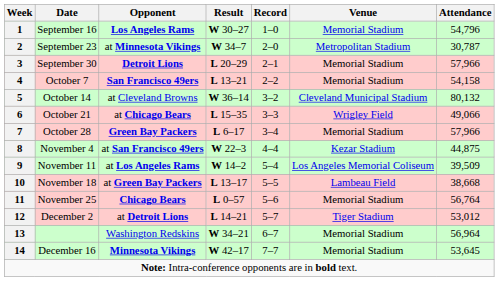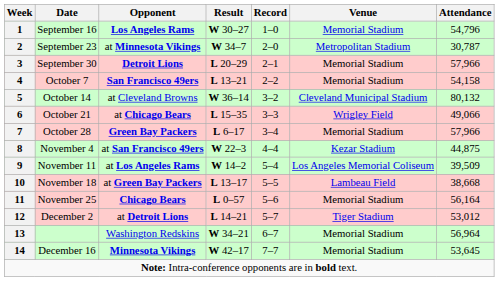11 | Attendance: 56,764 -> 56,164
